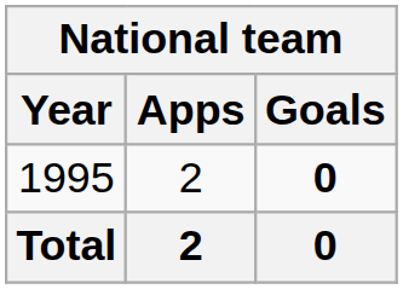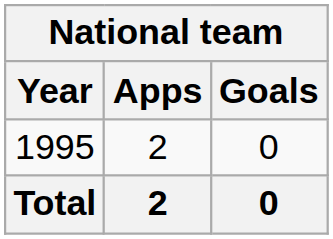1995 | Goals: bold -> normal
